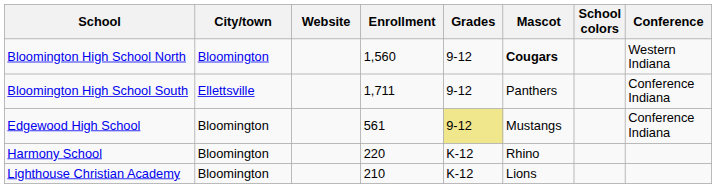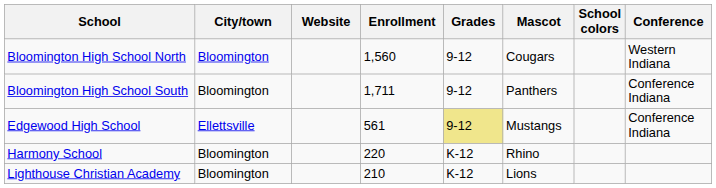Bloomington High School North | Mascot: bold -> normal
Bloomington High School South | City/town: Ellettsville -> Bloomington
Edgewood High School | City/town: Bloomington -> Ellettsville
